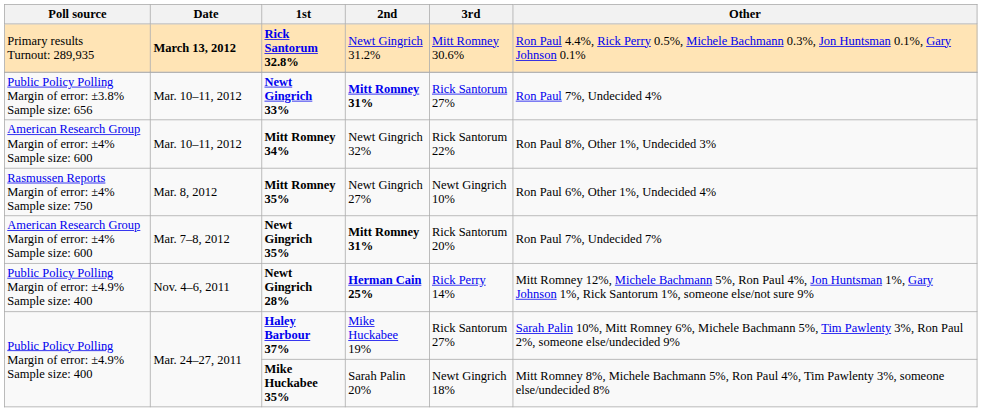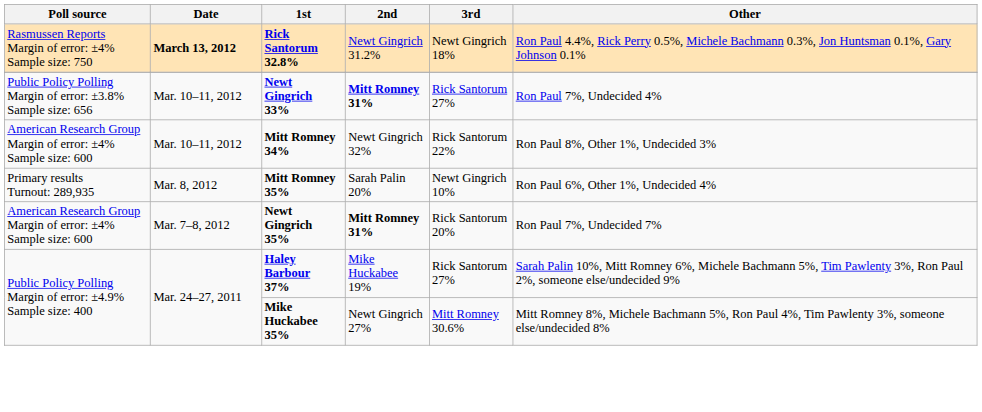Rick Santorum 32.8% | Poll source: Primary results Turnout: 289,935 -> Rasmussen Reports Margin of error: ±4% Sample size: 750
Rick Santorum 32.8% | 3rd: Mitt Romney 30.6% -> Newt Gingrich 18%
Mitt Romney 35% | Poll source: Rasmussen Reports Margin of error: ±4% Sample size: 750 -> Primary results Turnout: 289,935
Mitt Romney 35% | 2nd: Newt Gingrich 27% -> Sarah Palin 20%
- row: Public Policy Polling Margin of error: ±4.9% Sample size: 400 | Nov. 4–6, 2011 | Newt Gingrich 28% | Herman Cain 25% | Rick Perry 14% | Mitt Romney 12%, Michele Bachmann 5%, Ron Paul 4%, Jon Huntsman 1%, Gary Johnson 1%, Rick Santorum 1%, someone else/not sure 9%
Mike Huckabee 35% | 2nd: Sarah Palin 20% -> Newt Gingrich 27%
Mike Huckabee 35% | 3rd: Newt Gingrich 18% -> Mitt Romney 30.6%
